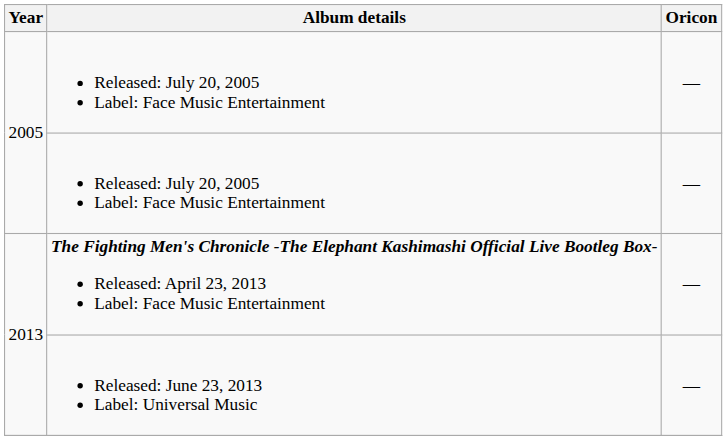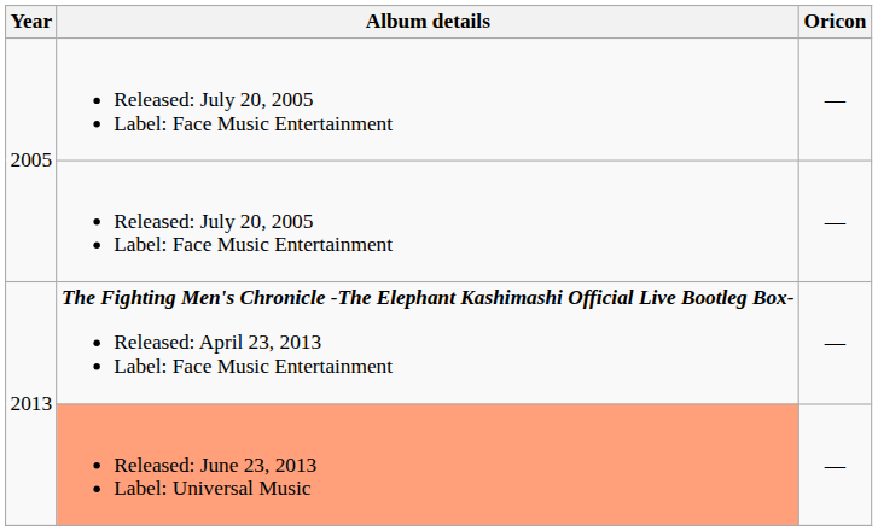Released: June 23, 2013 Label: Universal Music | Album details: no background -> lightsalmon background
